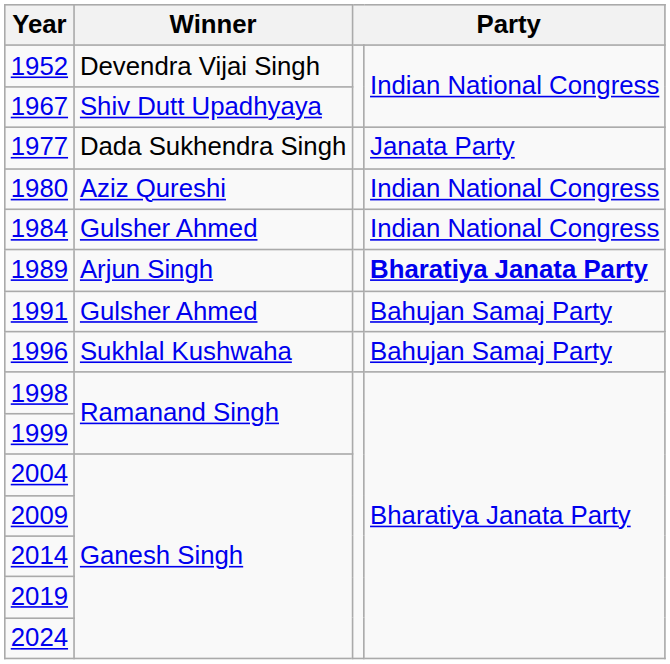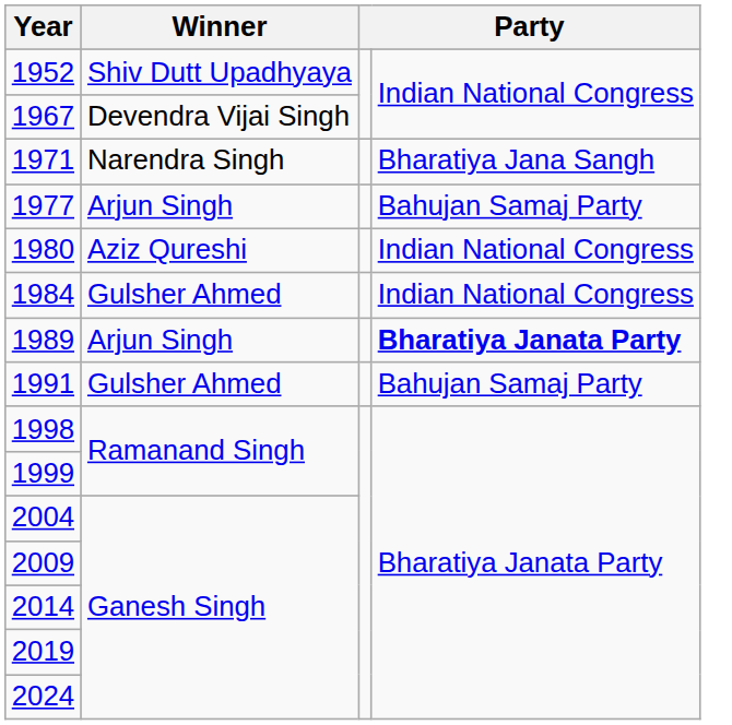1952 | Winner: Devendra Vijai Singh -> Shiv Dutt Upadhyaya
1967 | Winner: Shiv Dutt Upadhyaya -> Devendra Vijai Singh
+ row: 1971 | Narendra Singh | Bharatiya Jana Sangh
1977 | Winner: Dada Sukhendra Singh -> Arjun Singh
1977 | column 4: Janata Party -> Bahujan Samaj Party
- row: 1996 | Sukhlal Kushwaha | Bahujan Samaj Party
